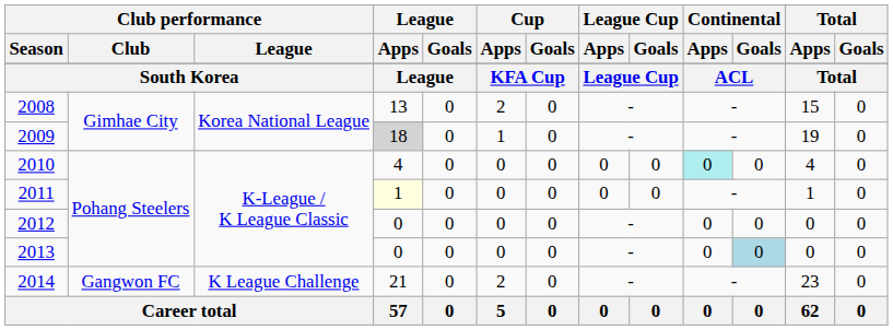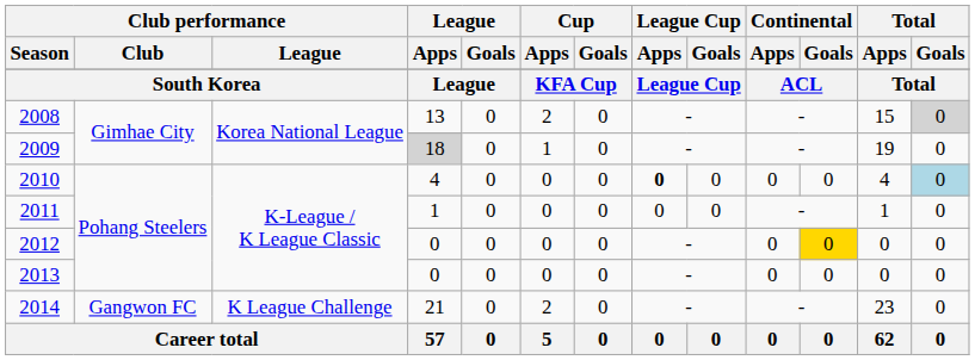2008 | Total / Goals: no background -> lightgrey background
2010 | League Cup / Apps: normal -> bold
2010 | Continental / Apps: paleturquoise background -> no background
2010 | Total / Goals: no background -> lightblue background
2011 | League / Apps: lightyellow background -> no background
2012 | Continental / Goals: no background -> gold background
2013 | Continental / Goals: lightblue background -> no background
